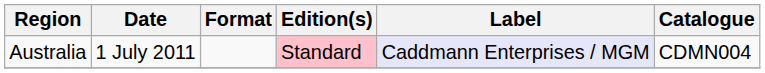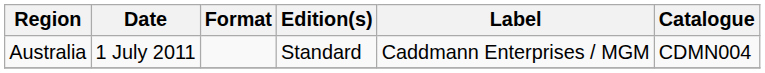Australia | Edition(s): pink background -> no background
Australia | Label: lavender background -> no background
